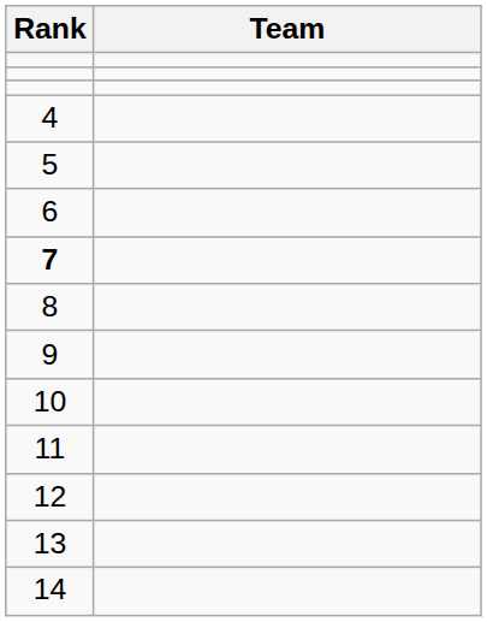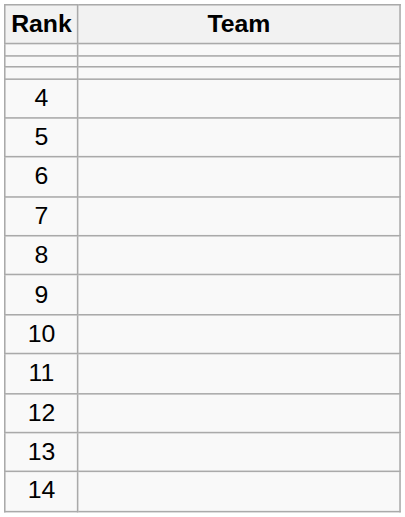row 8 | Rank: bold -> normal
